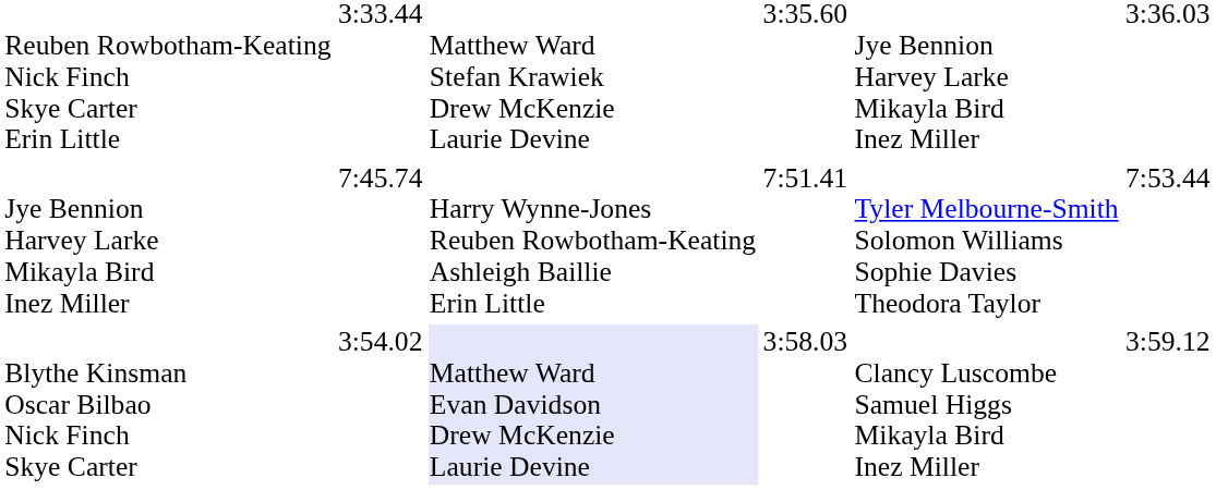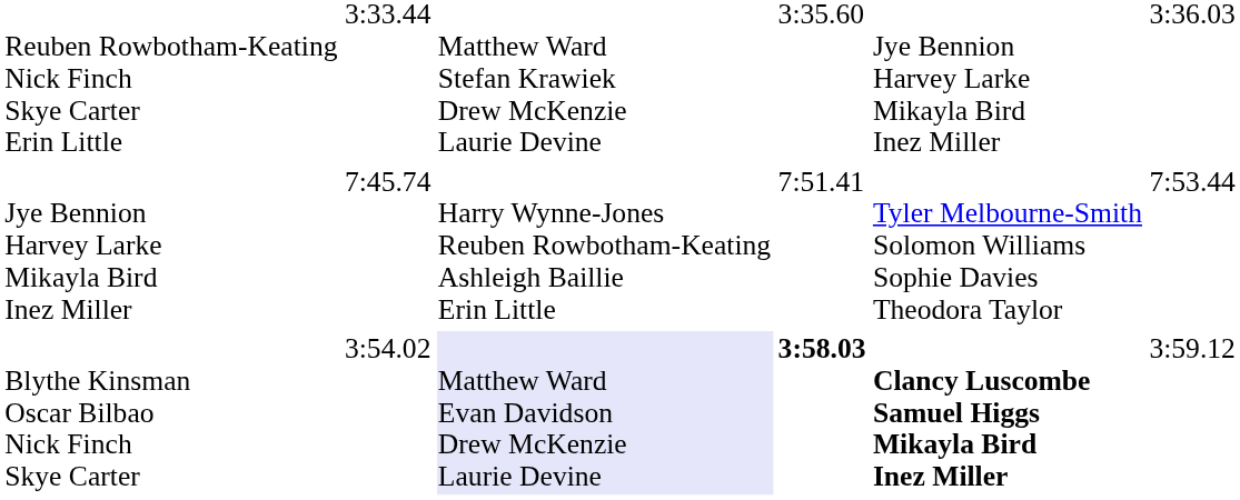Blythe Kinsman Oscar Bilbao Nick Finch Skye Carter | column 4: normal -> bold
Blythe Kinsman Oscar Bilbao Nick Finch Skye Carter | column 5: normal -> bold
